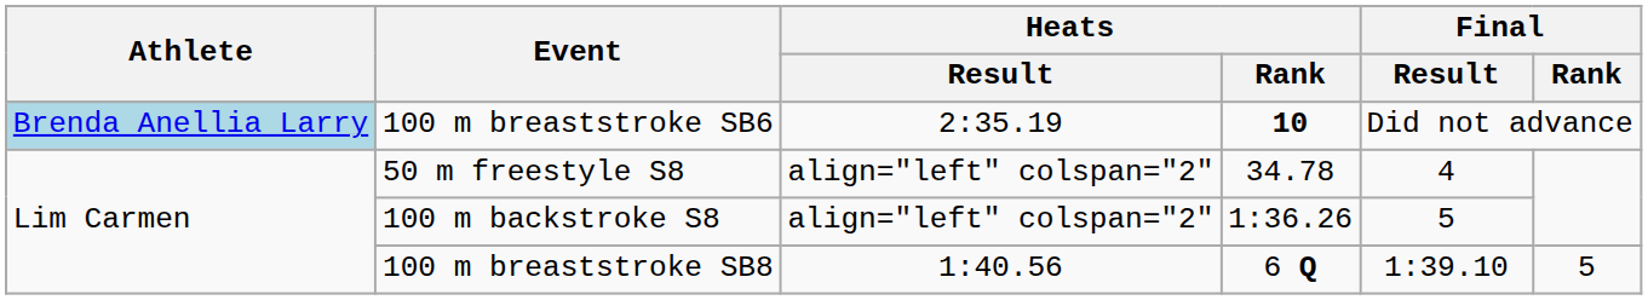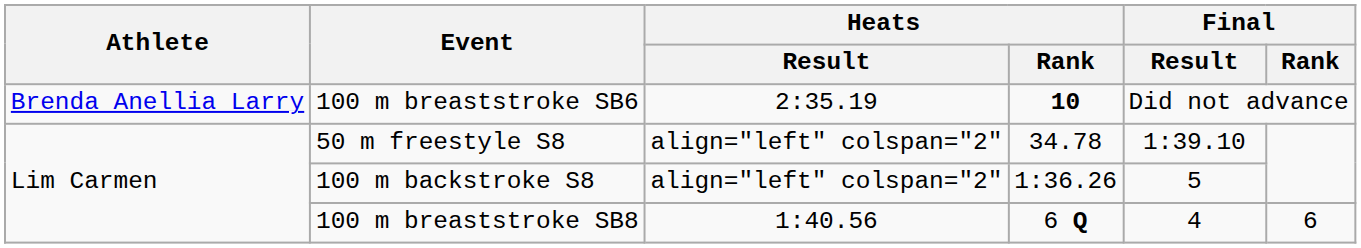100 m breaststroke SB6 | Athlete: lightblue background -> no background
50 m freestyle S8 | Final / Result: 4 -> 1:39.10
100 m breaststroke SB8 | Final / Result: 1:39.10 -> 4
100 m breaststroke SB8 | Final / Rank: 5 -> 6
